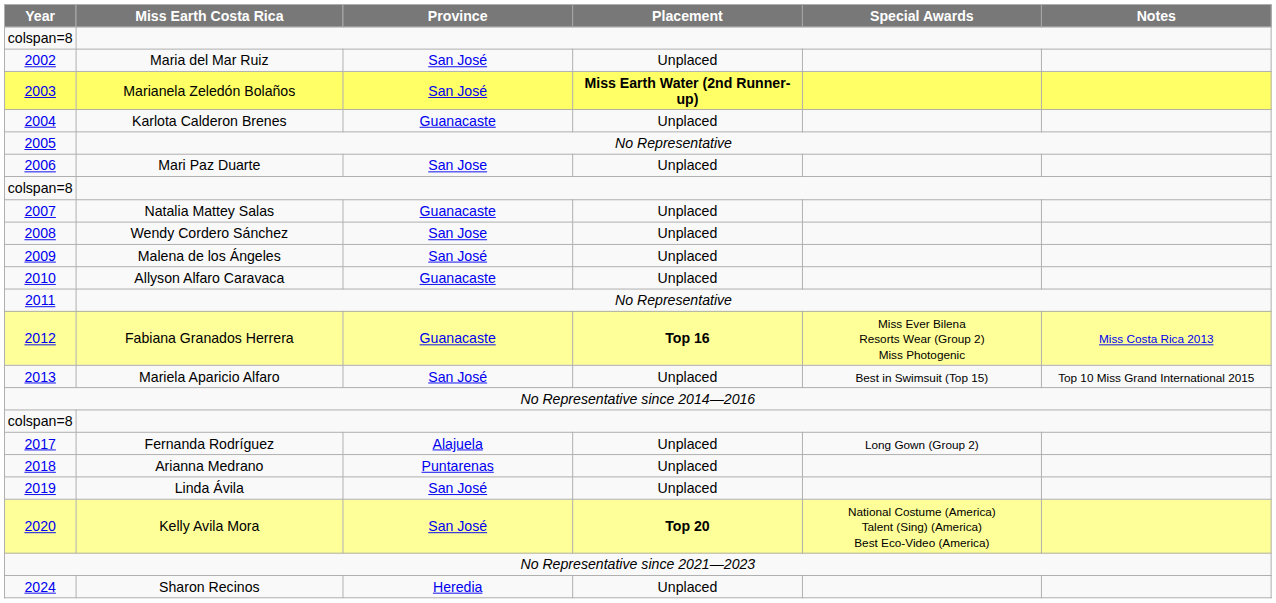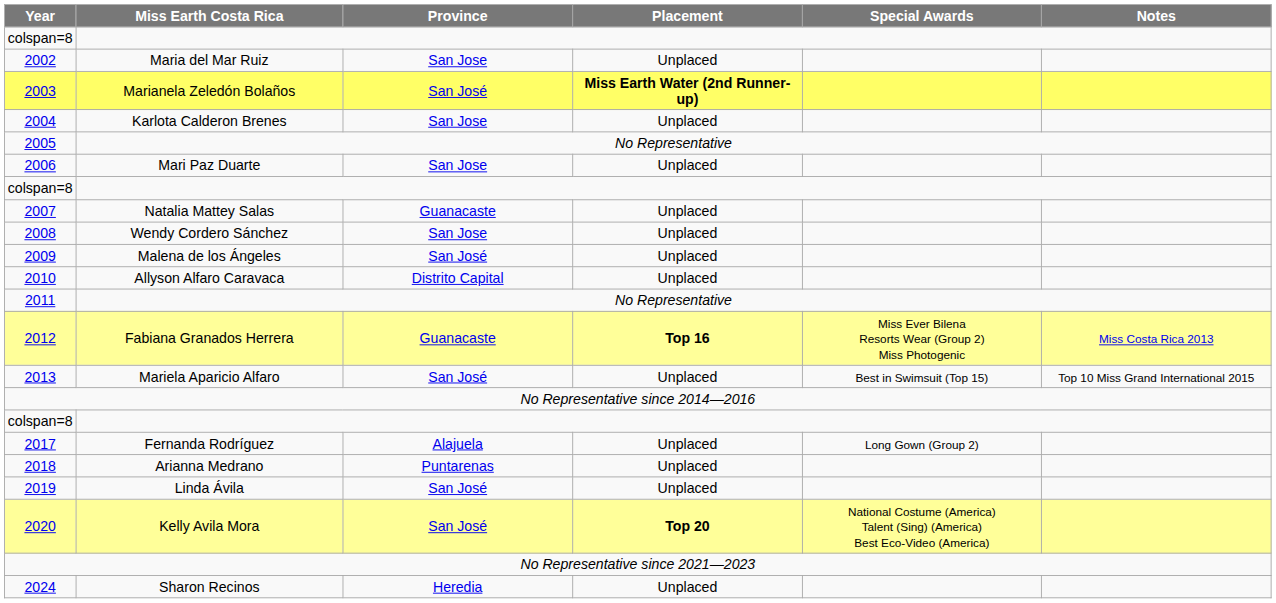2002 | Province: San José -> San Jose
2004 | Province: Guanacaste -> San Jose
2010 | Province: Guanacaste -> Distrito Capital
